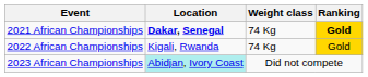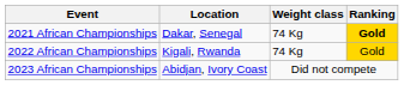2021 African Championships | Location: bold -> normal
2023 African Championships | Location: paleturquoise background -> no background
